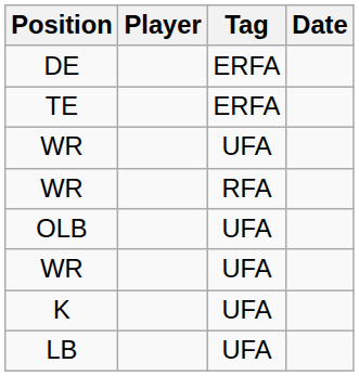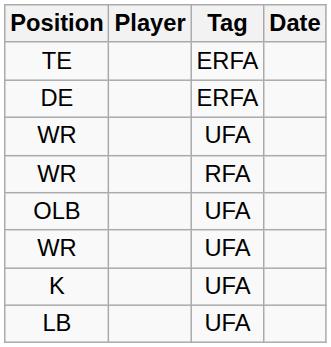rows swapped: TE <-> DE
